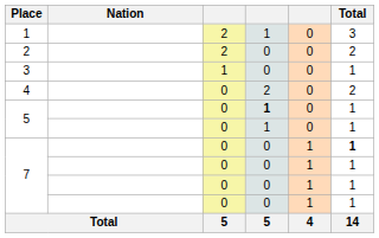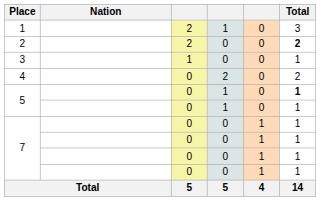row 3 | Total: normal -> bold
row 6 | column 4: bold -> normal
row 6 | Total: normal -> bold
row 8 | Total: bold -> normal
